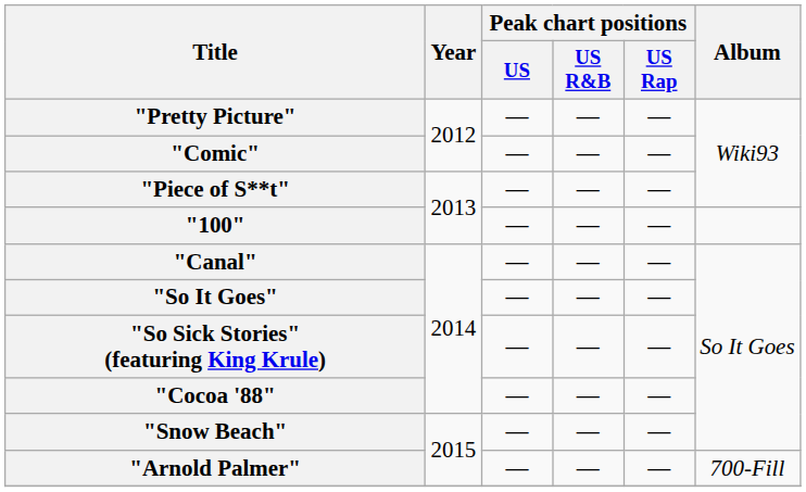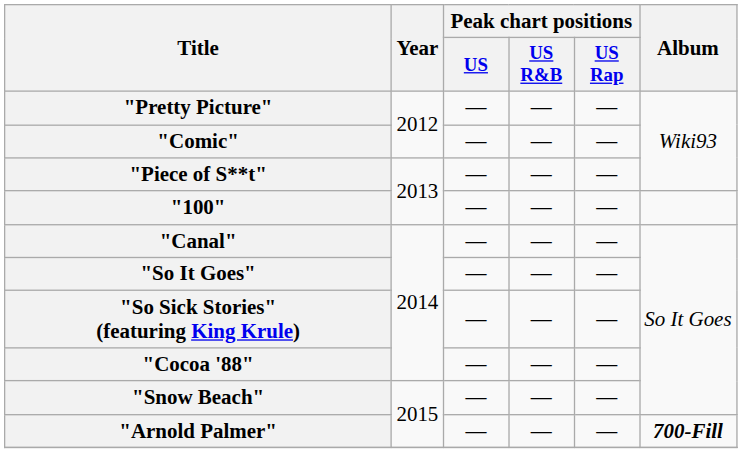"Arnold Palmer" | Album: normal -> bold
